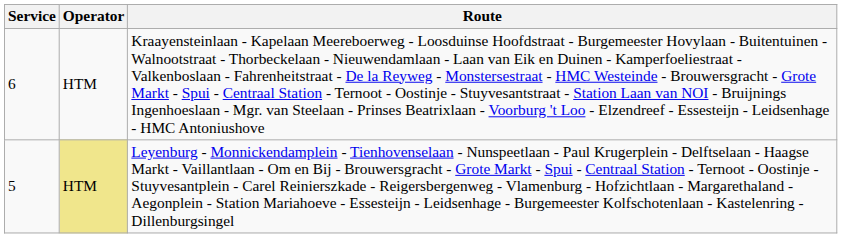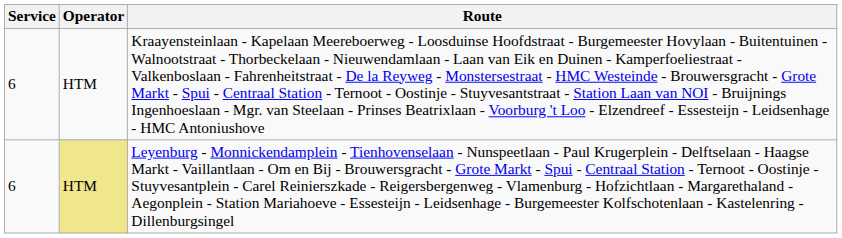row 3 | Service: 5 -> 6
